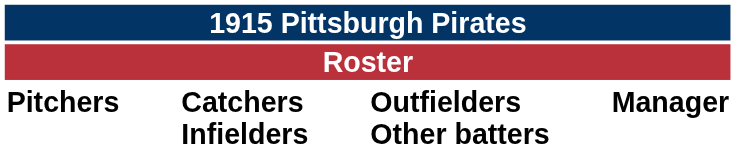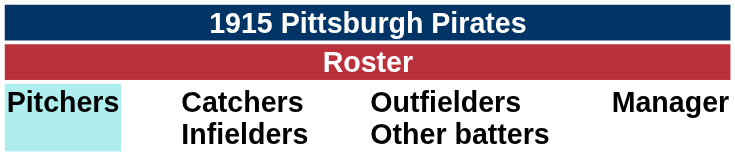Pitchers | column 1: no background -> paleturquoise background
